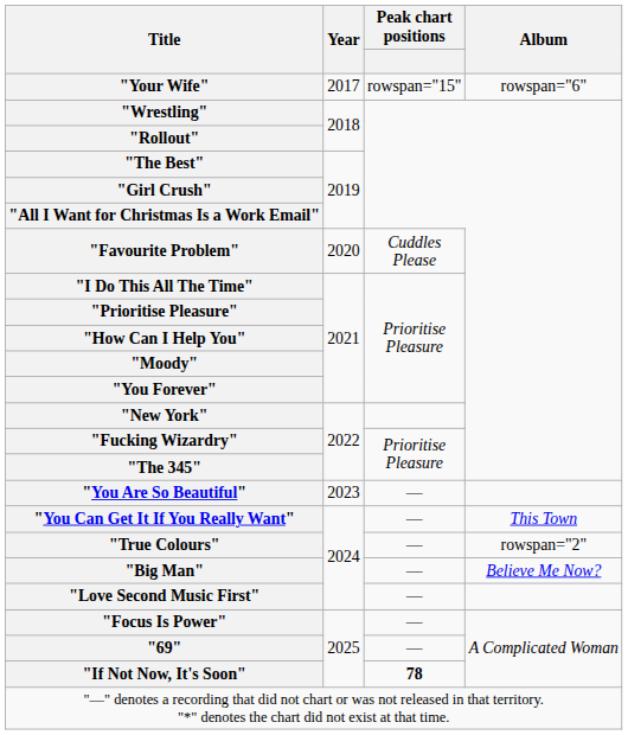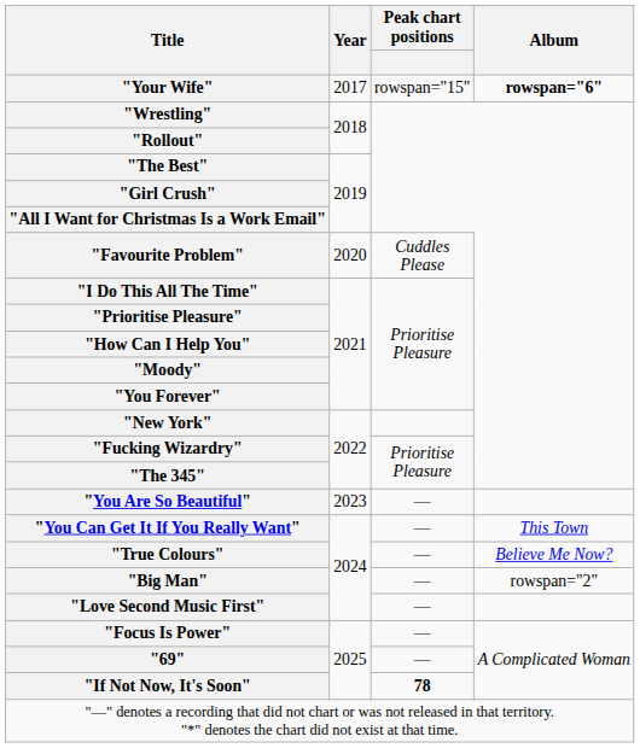"Your Wife" | Album: normal -> bold
"True Colours" | Album: rowspan="2" -> Believe Me Now?
"Big Man" | Album: Believe Me Now? -> rowspan="2"
